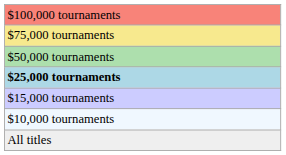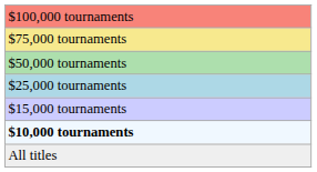row 4 | column 1: bold -> normal
row 6 | column 1: normal -> bold
